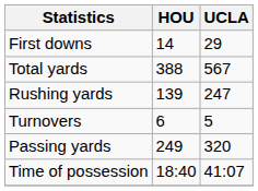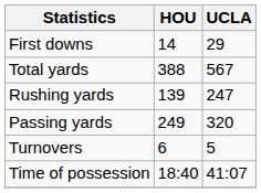rows swapped: Passing yards <-> Turnovers
